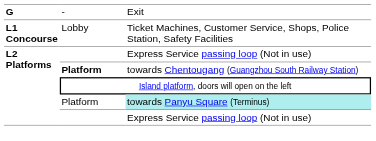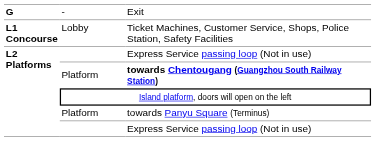towards Chentougang (Guangzhou South Railway Station) | column 2: bold -> normal
towards Chentougang (Guangzhou South Railway Station) | column 3: normal -> bold
towards Panyu Square (Terminus) | column 3: paleturquoise background -> no background
